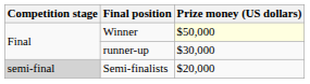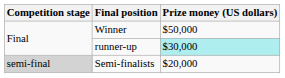Winner | Prize money (US dollars): lightyellow background -> no background
runner-up | Prize money (US dollars): no background -> paleturquoise background
